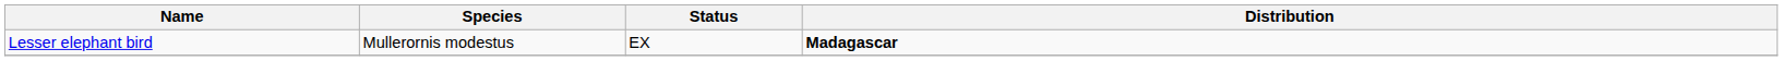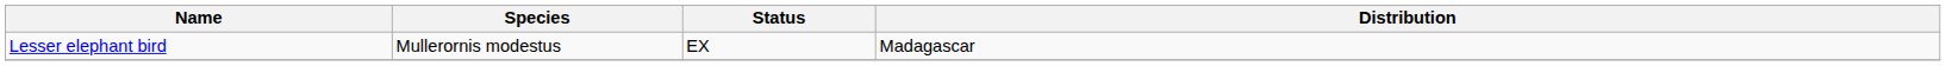Lesser elephant bird | Distribution: bold -> normal
